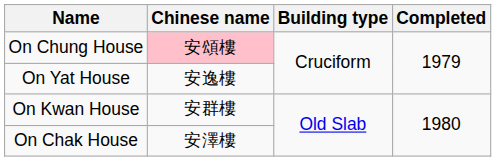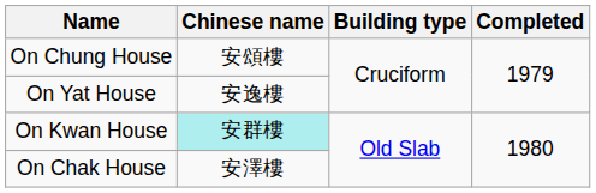On Chung House | Chinese name: pink background -> no background
On Kwan House | Chinese name: no background -> paleturquoise background
